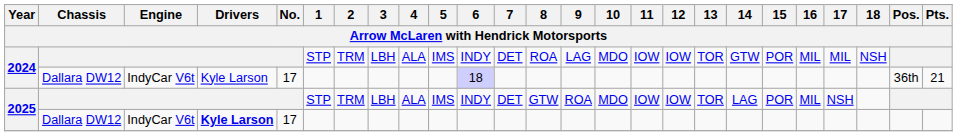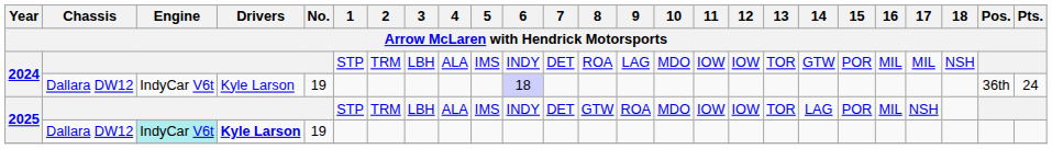2024 / Dallara DW12 | No.: 17 -> 19
2024 / Dallara DW12 | Pts.: 21 -> 24
2025 / Dallara DW12 | Engine: no background -> paleturquoise background
2025 / Dallara DW12 | No.: 17 -> 19
